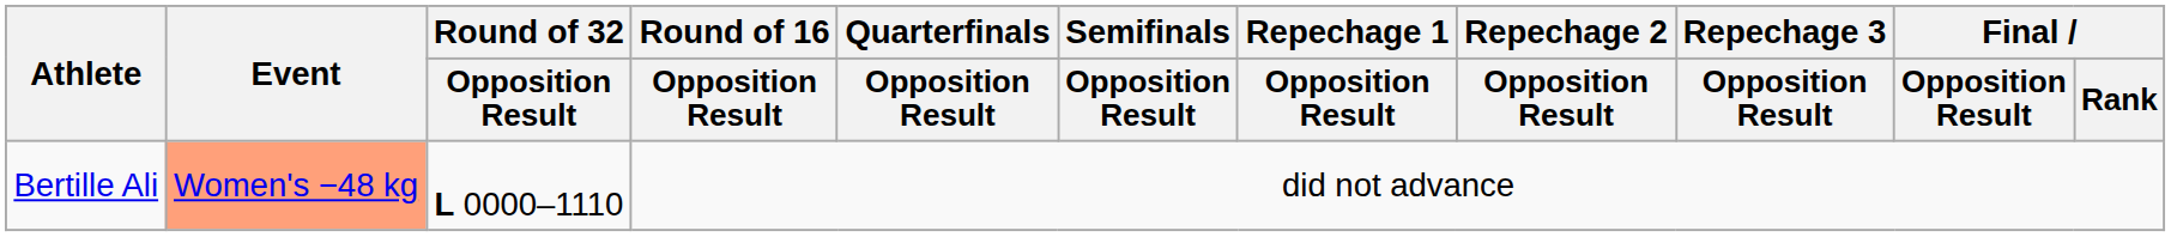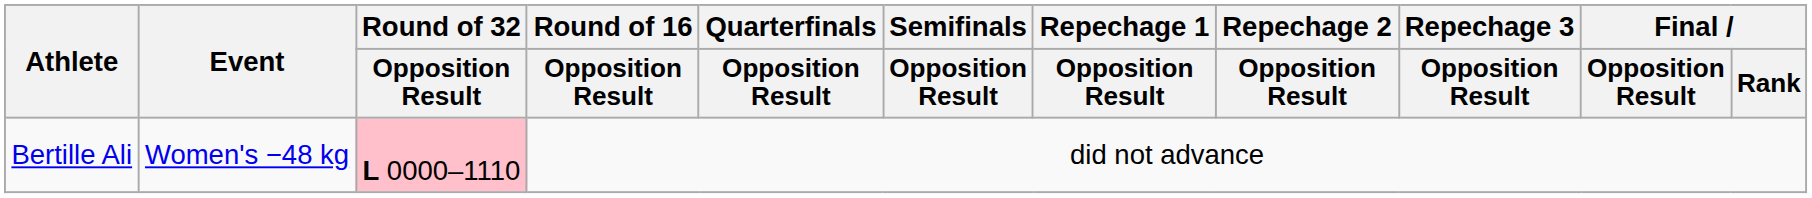Bertille Ali | Event: lightsalmon background -> no background
Bertille Ali | Round of 32 / Opposition Result: no background -> pink background
